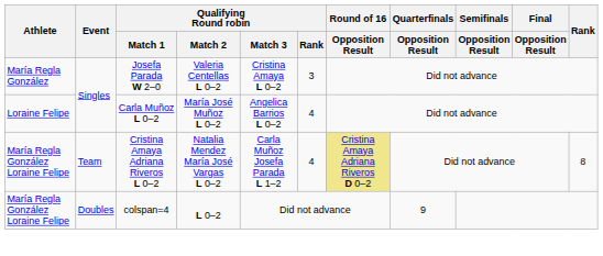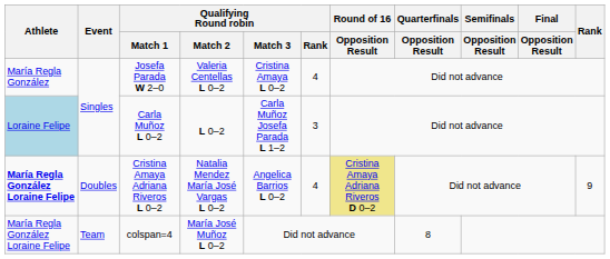Josefa Parada W 2–0 | Qualifying Round robin / Rank: 3 -> 4
Carla Muñoz L 0–2 | Athlete: no background -> lightblue background
Carla Muñoz L 0–2 | Qualifying Round robin / Match 2: María José Muñoz L 0–2 -> L 0–2
Carla Muñoz L 0–2 | Qualifying Round robin / Match 3: Angelica Barrios L 0–2 -> Carla Muñoz Josefa Parada L 1–2
Carla Muñoz L 0–2 | Qualifying Round robin / Rank: 4 -> 3
Cristina Amaya Adriana Riveros L 0–2 | Athlete: normal -> bold
Cristina Amaya Adriana Riveros L 0–2 | Event: Team -> Doubles
Cristina Amaya Adriana Riveros L 0–2 | Qualifying Round robin / Match 3: Carla Muñoz Josefa Parada L 1–2 -> Angelica Barrios L 0–2
Cristina Amaya Adriana Riveros L 0–2 | Rank: 8 -> 9
colspan=4 | Event: Doubles -> Team
colspan=4 | Qualifying Round robin / Match 2: L 0–2 -> María José Muñoz L 0–2
colspan=4 | Quarterfinals / Opposition Result: 9 -> 8
